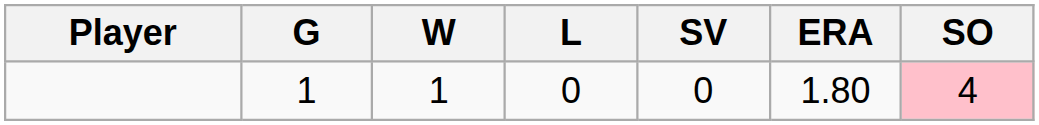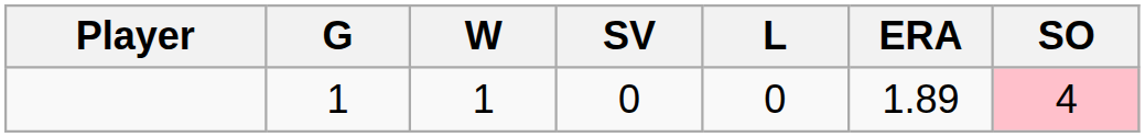columns swapped: L <-> SV
row 2 | ERA: 1.80 -> 1.89
